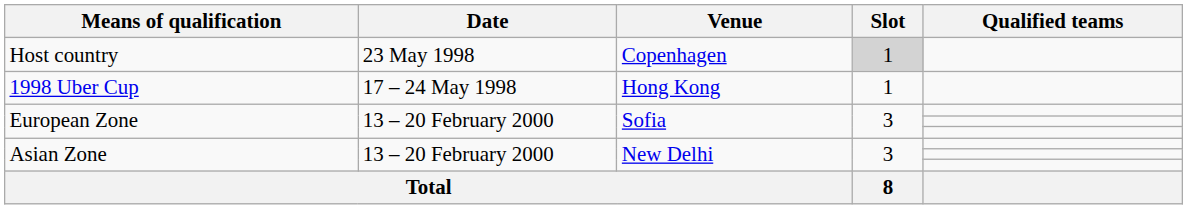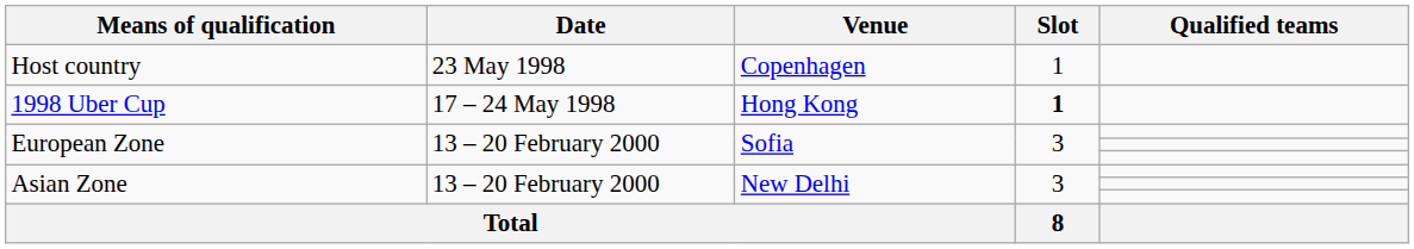Host country | Slot: lightgrey background -> no background
1998 Uber Cup | Slot: normal -> bold
